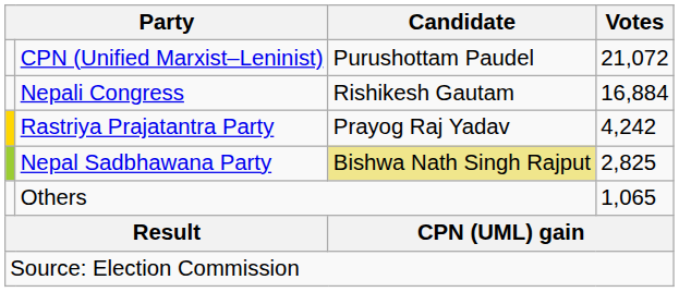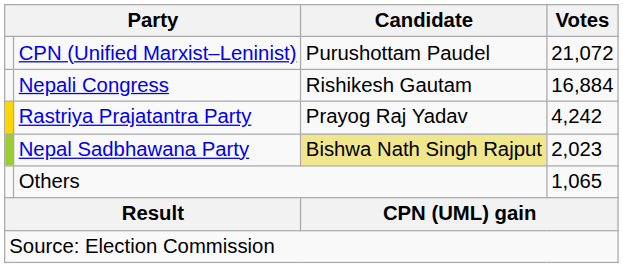Nepal Sadbhawana Party | Votes: 2,825 -> 2,023
